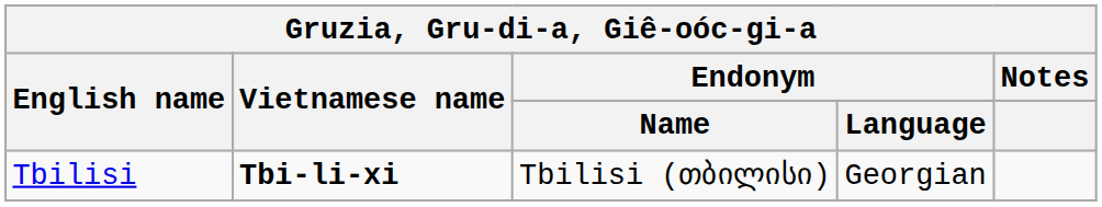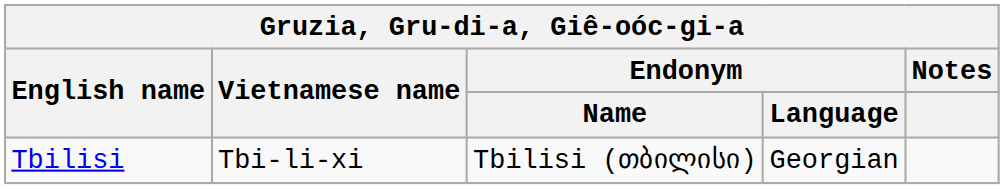Tbilisi | Vietnamese name: bold -> normal
